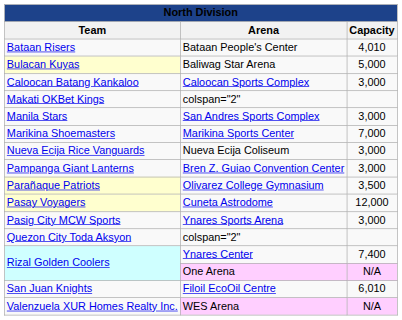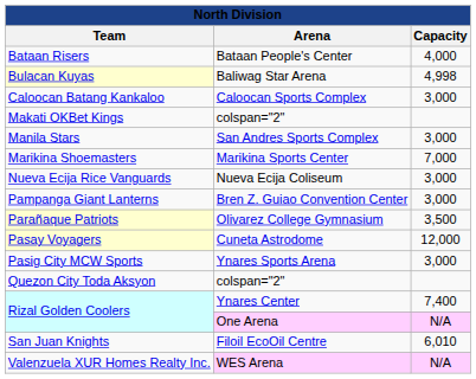Bataan Risers | Capacity: 4,010 -> 4,000
Bulacan Kuyas | Capacity: 5,000 -> 4,998
